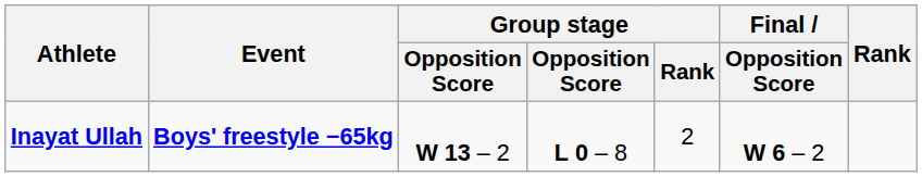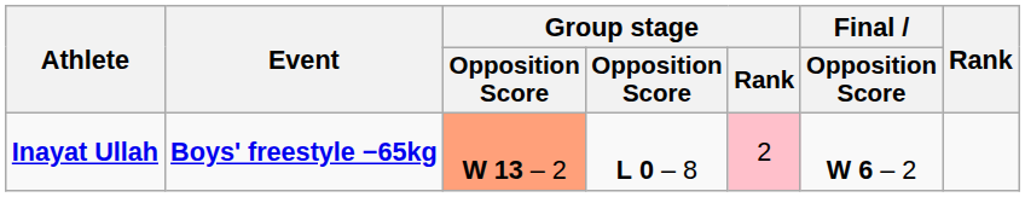Inayat Ullah | column 3: no background -> lightsalmon background
Inayat Ullah | Group stage / Rank: no background -> pink background
